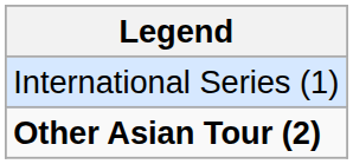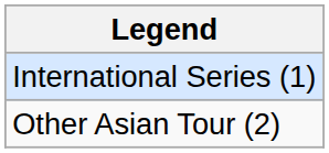row 3 | column 1: bold -> normal
